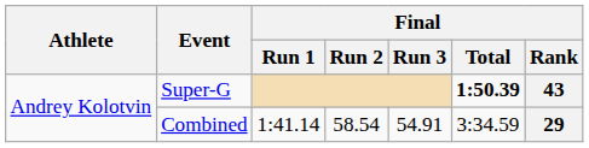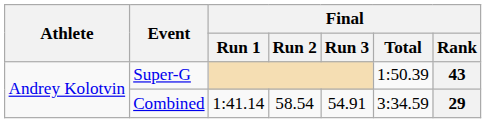Super-G | Final / Total: bold -> normal
